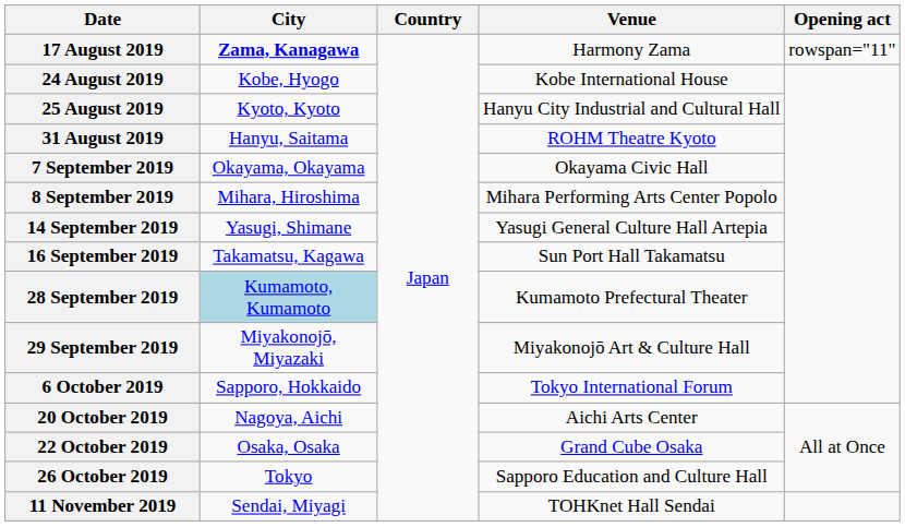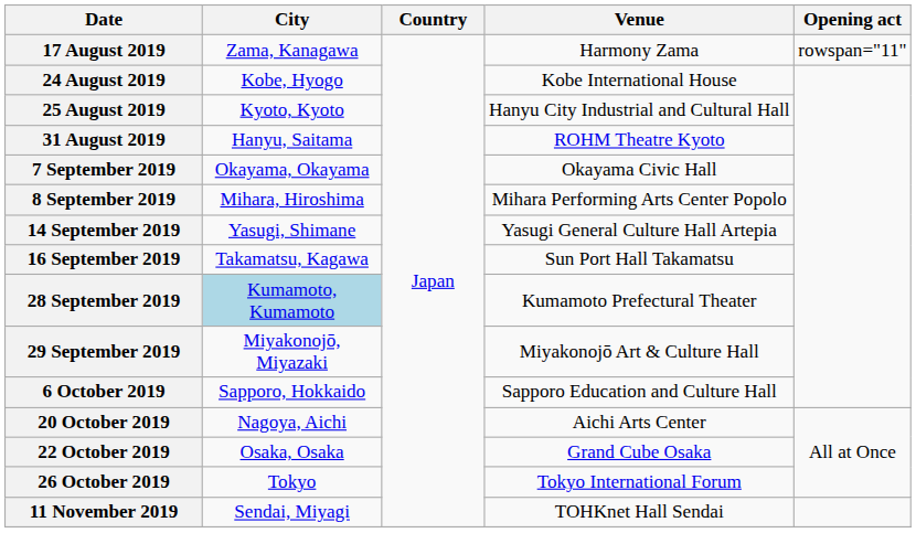17 August 2019 | City: bold -> normal
6 October 2019 | Venue: Tokyo International Forum -> Sapporo Education and Culture Hall
26 October 2019 | Venue: Sapporo Education and Culture Hall -> Tokyo International Forum
